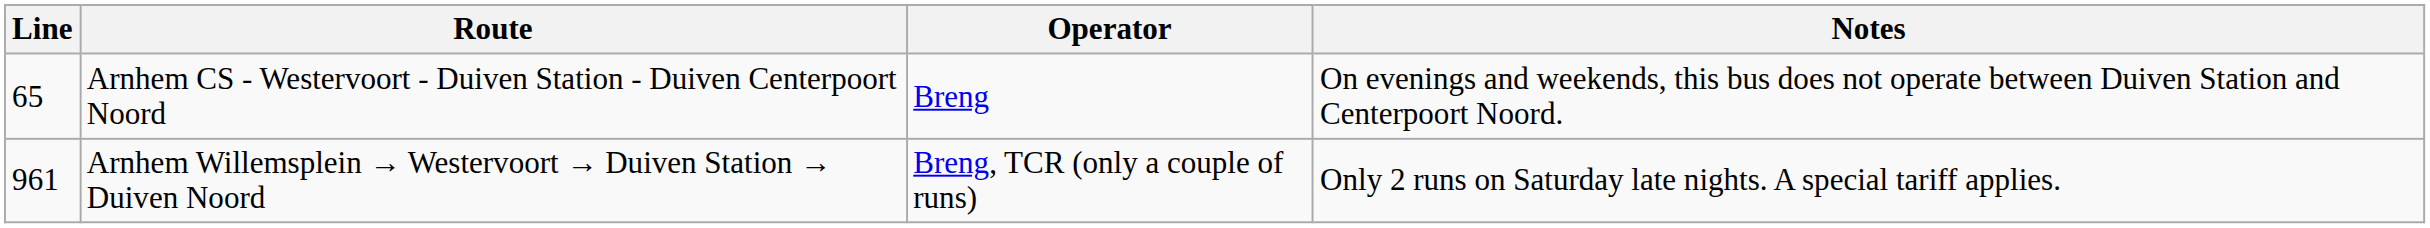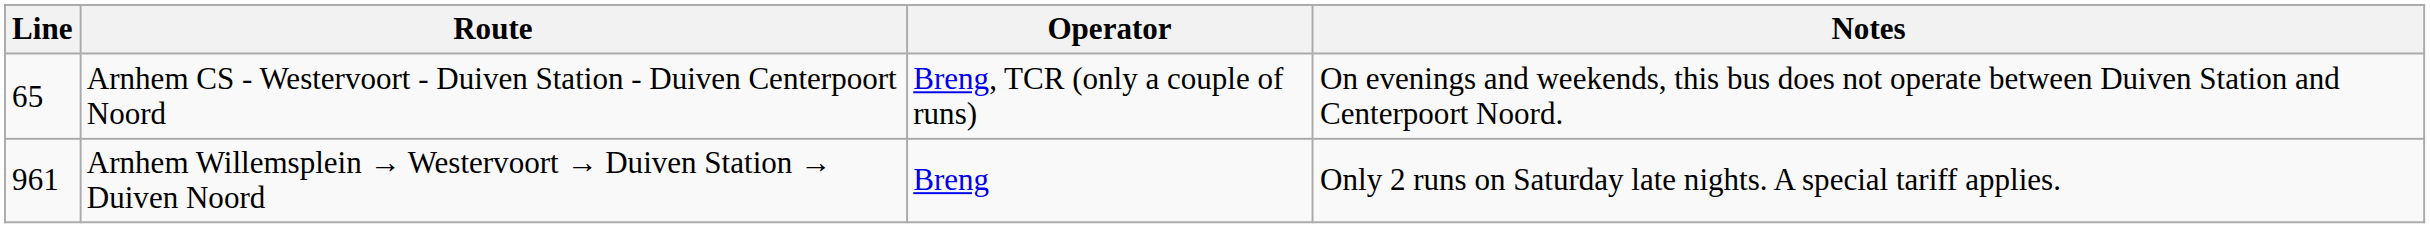row 2 | Operator: Breng -> Breng, TCR (only a couple of runs)
row 3 | Operator: Breng, TCR (only a couple of runs) -> Breng
